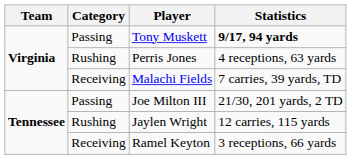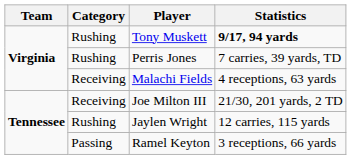Tony Muskett | Category: Passing -> Rushing
Perris Jones | Statistics: 4 receptions, 63 yards -> 7 carries, 39 yards, TD
Malachi Fields | Statistics: 7 carries, 39 yards, TD -> 4 receptions, 63 yards
Joe Milton III | Category: Passing -> Receiving
Ramel Keyton | Category: Receiving -> Passing
